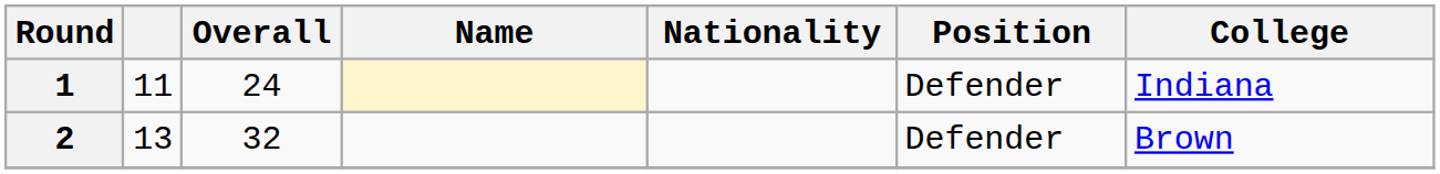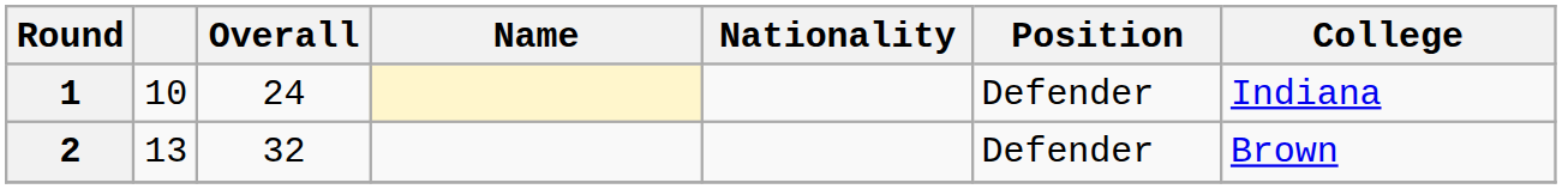1 | column 2: 11 -> 10
